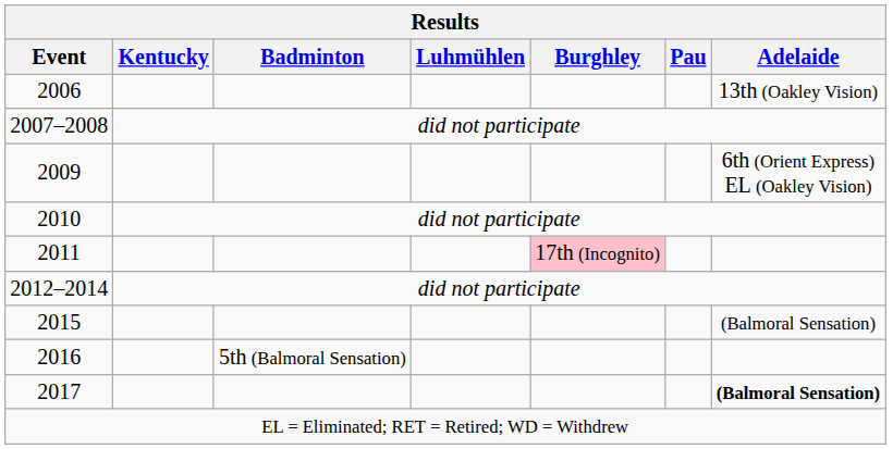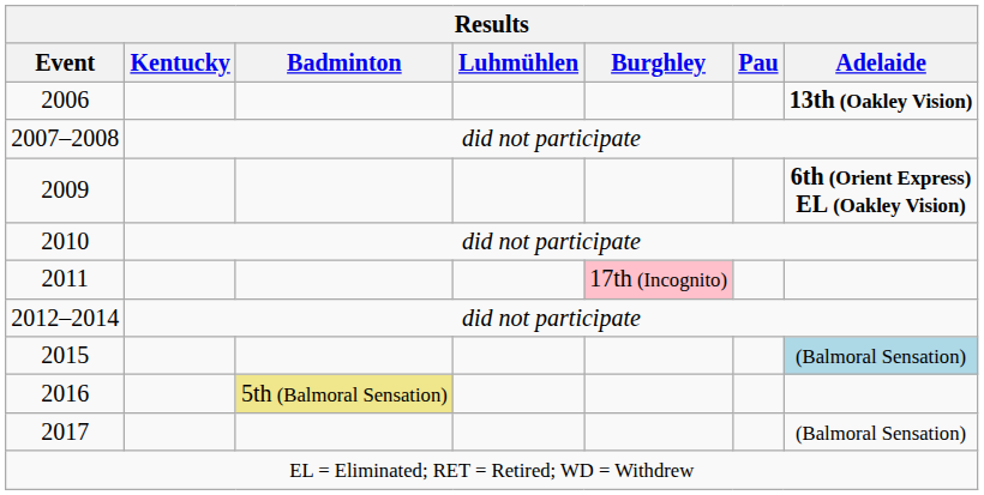2006 | Adelaide: normal -> bold
2009 | Adelaide: normal -> bold
2015 | Adelaide: no background -> lightblue background
2016 | Badminton: no background -> khaki background
2017 | Adelaide: bold -> normal
